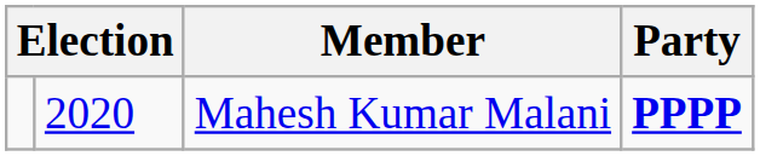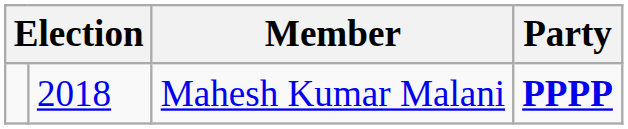Mahesh Kumar Malani | column 2: 2020 -> 2018
